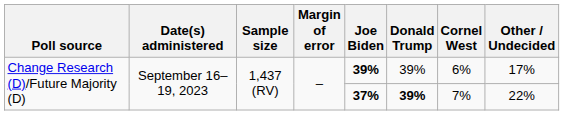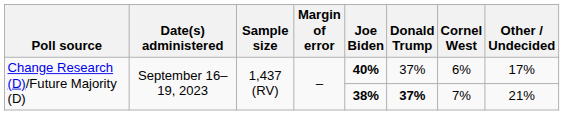row 2 | Joe Biden: 39% -> 40%
row 2 | Donald Trump: 39% -> 37%
row 3 | Joe Biden: 37% -> 38%
row 3 | Donald Trump: 39% -> 37%
row 3 | Other / Undecided: 22% -> 21%
